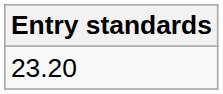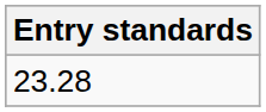row 2 | column 1: 23.20 -> 23.28
